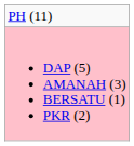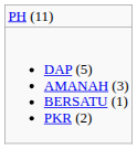row 2 | column 1: pink background -> no background
